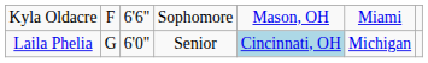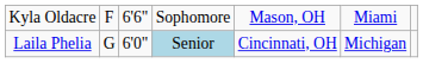Laila Phelia | column 4: no background -> lightblue background
Laila Phelia | column 5: lightblue background -> no background
